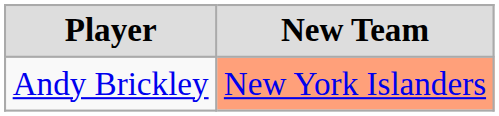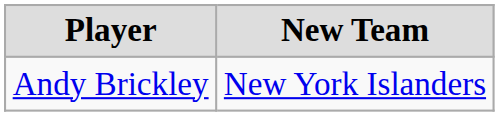Andy Brickley | New Team: lightsalmon background -> no background
